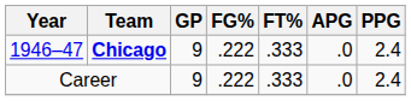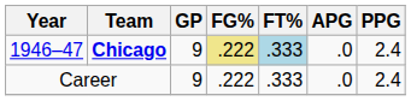1946–47 | FG%: no background -> khaki background
1946–47 | FT%: no background -> lightblue background
